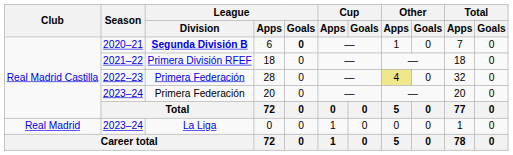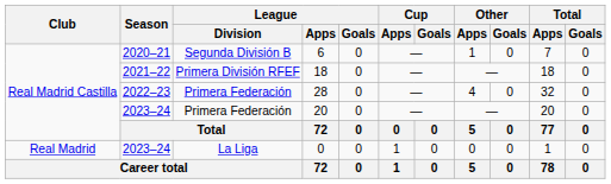6 | League / Division: bold -> normal
6 | League / Goals: bold -> normal
28 | Other / Apps: khaki background -> no background
